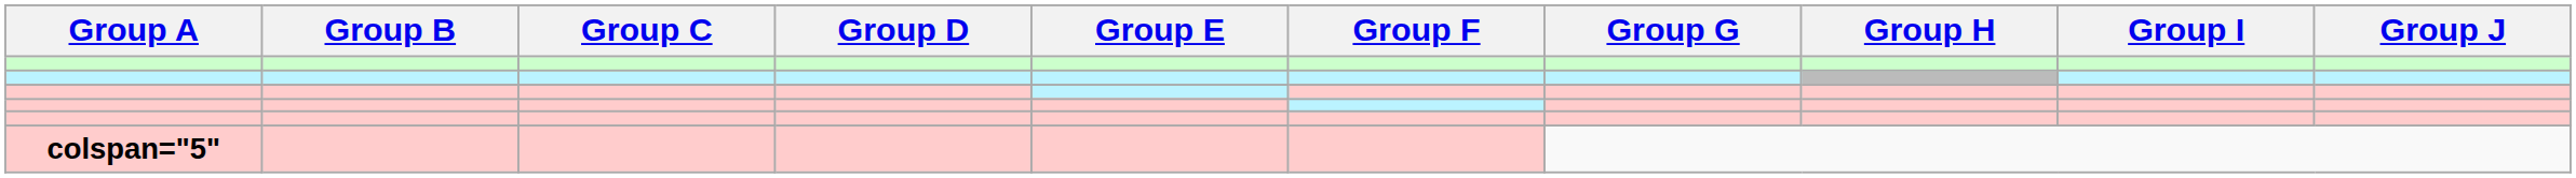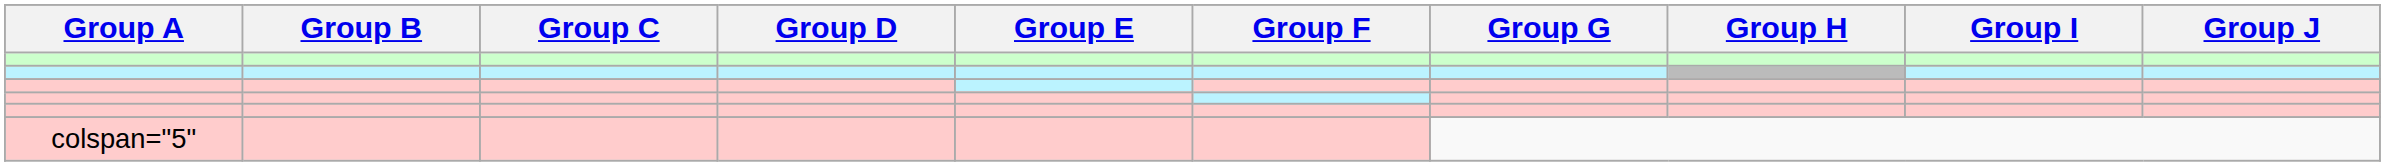colspan="5" | Group A: bold -> normal
